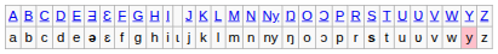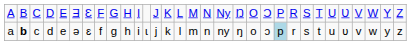a | column 2: normal -> bold
a | column 6: bold -> normal
a | column 22: no background -> lightblue background
a | column 24: bold -> normal
a | column 30: pink background -> no background
